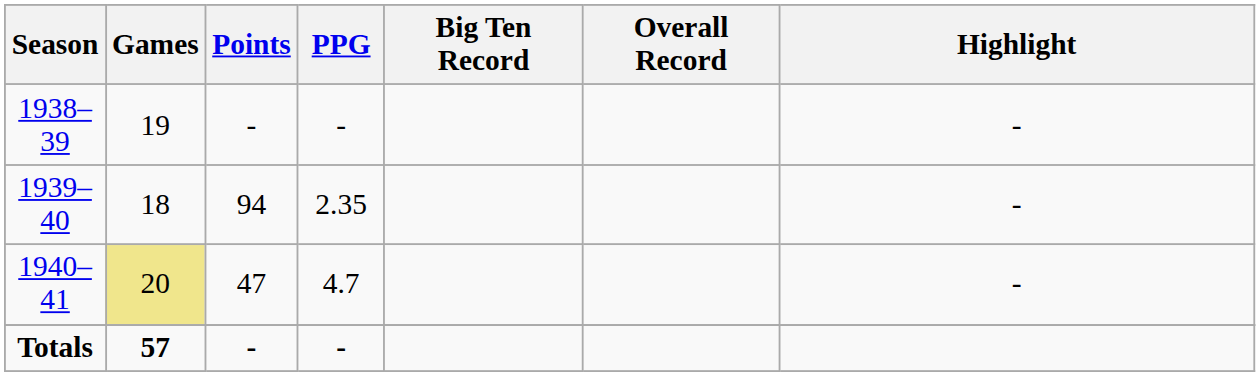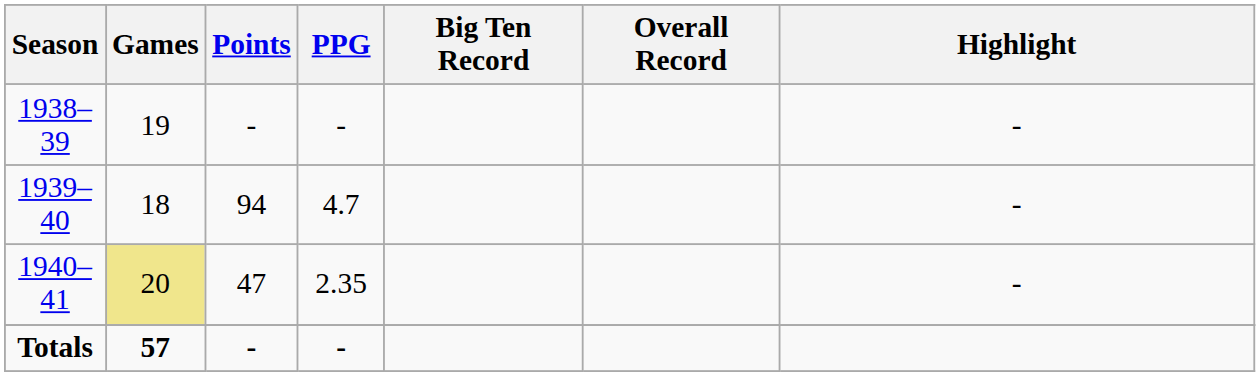1939–40 | PPG: 2.35 -> 4.7
1940–41 | PPG: 4.7 -> 2.35
